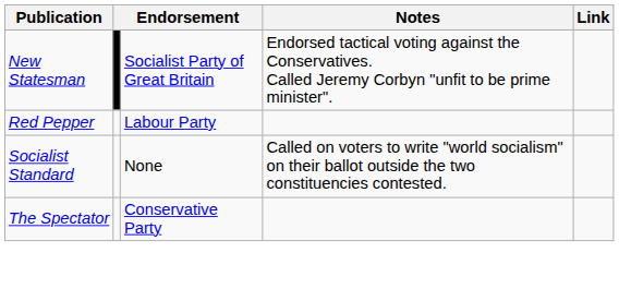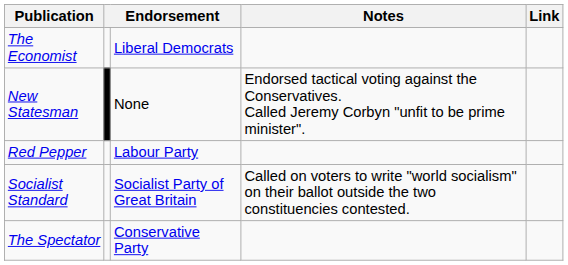+ row: The Economist | Liberal Democrats
New Statesman | column 3: Socialist Party of Great Britain -> None
Socialist Standard | column 3: None -> Socialist Party of Great Britain
